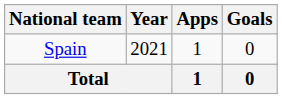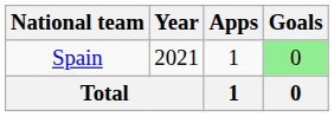Spain | Goals: no background -> lightgreen background
